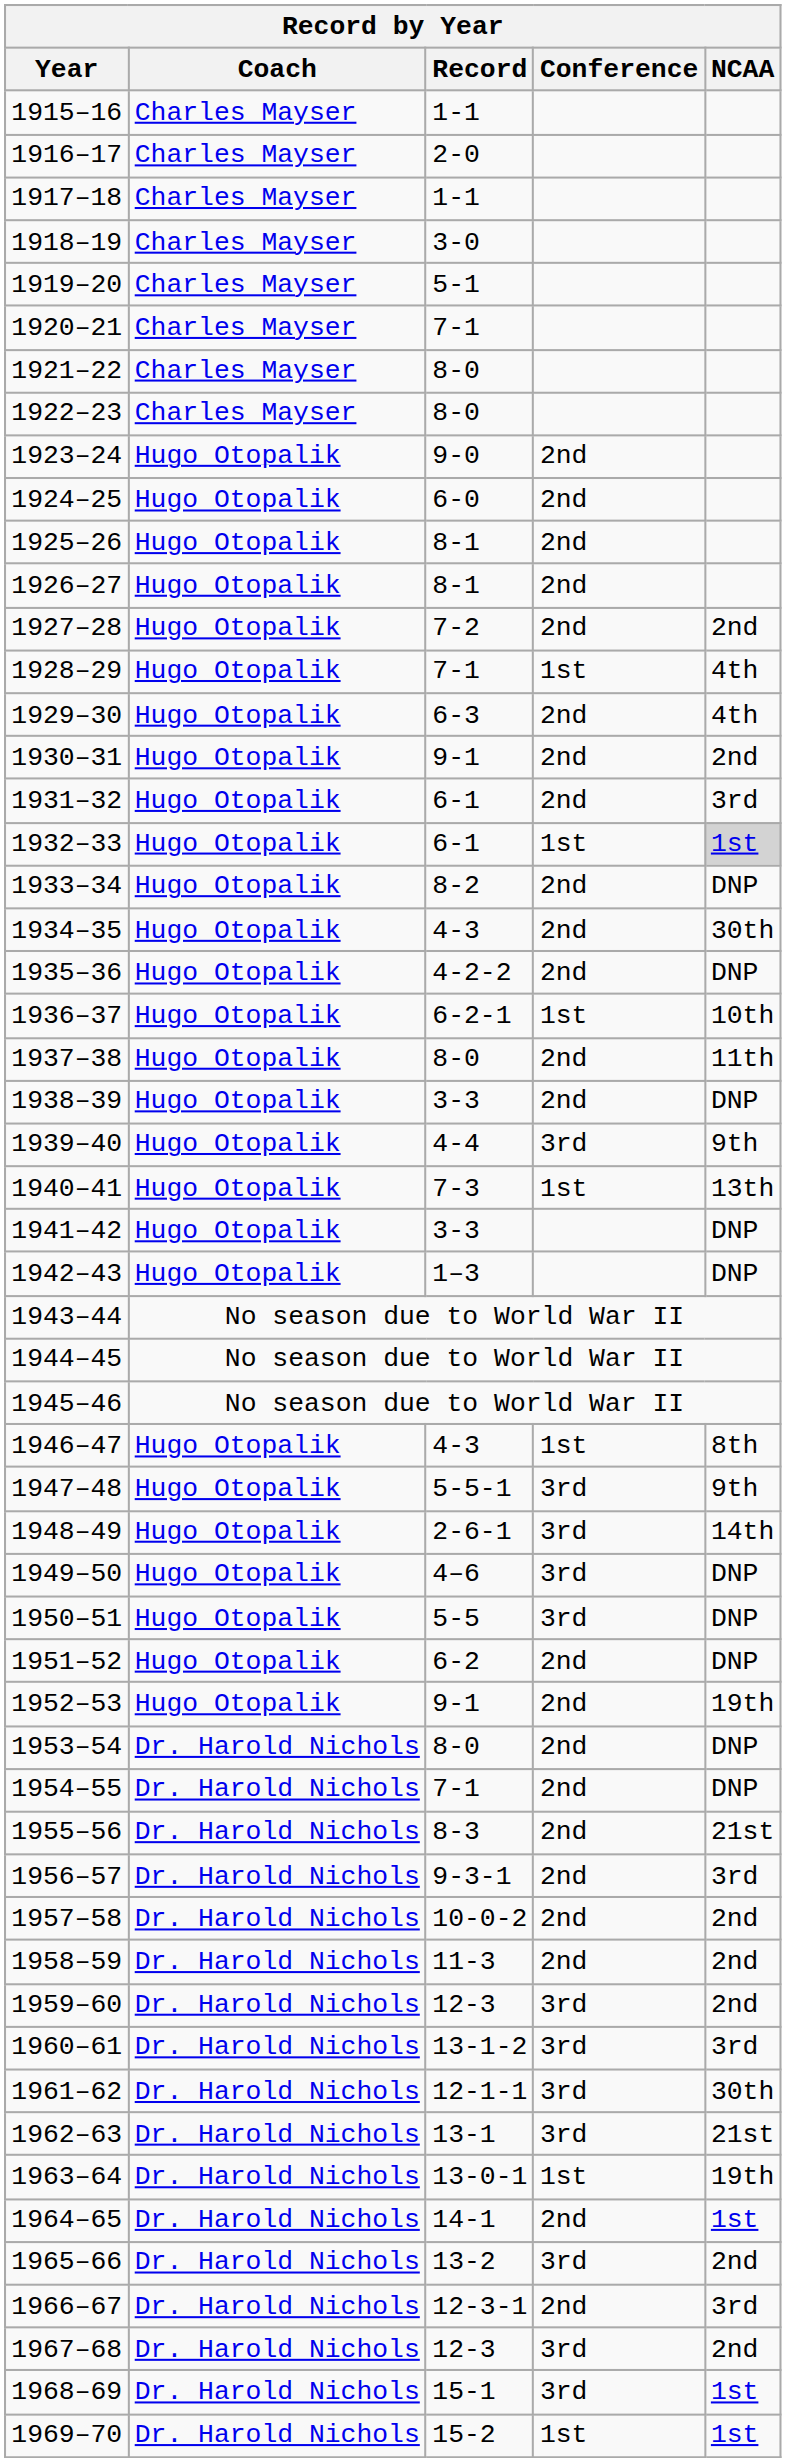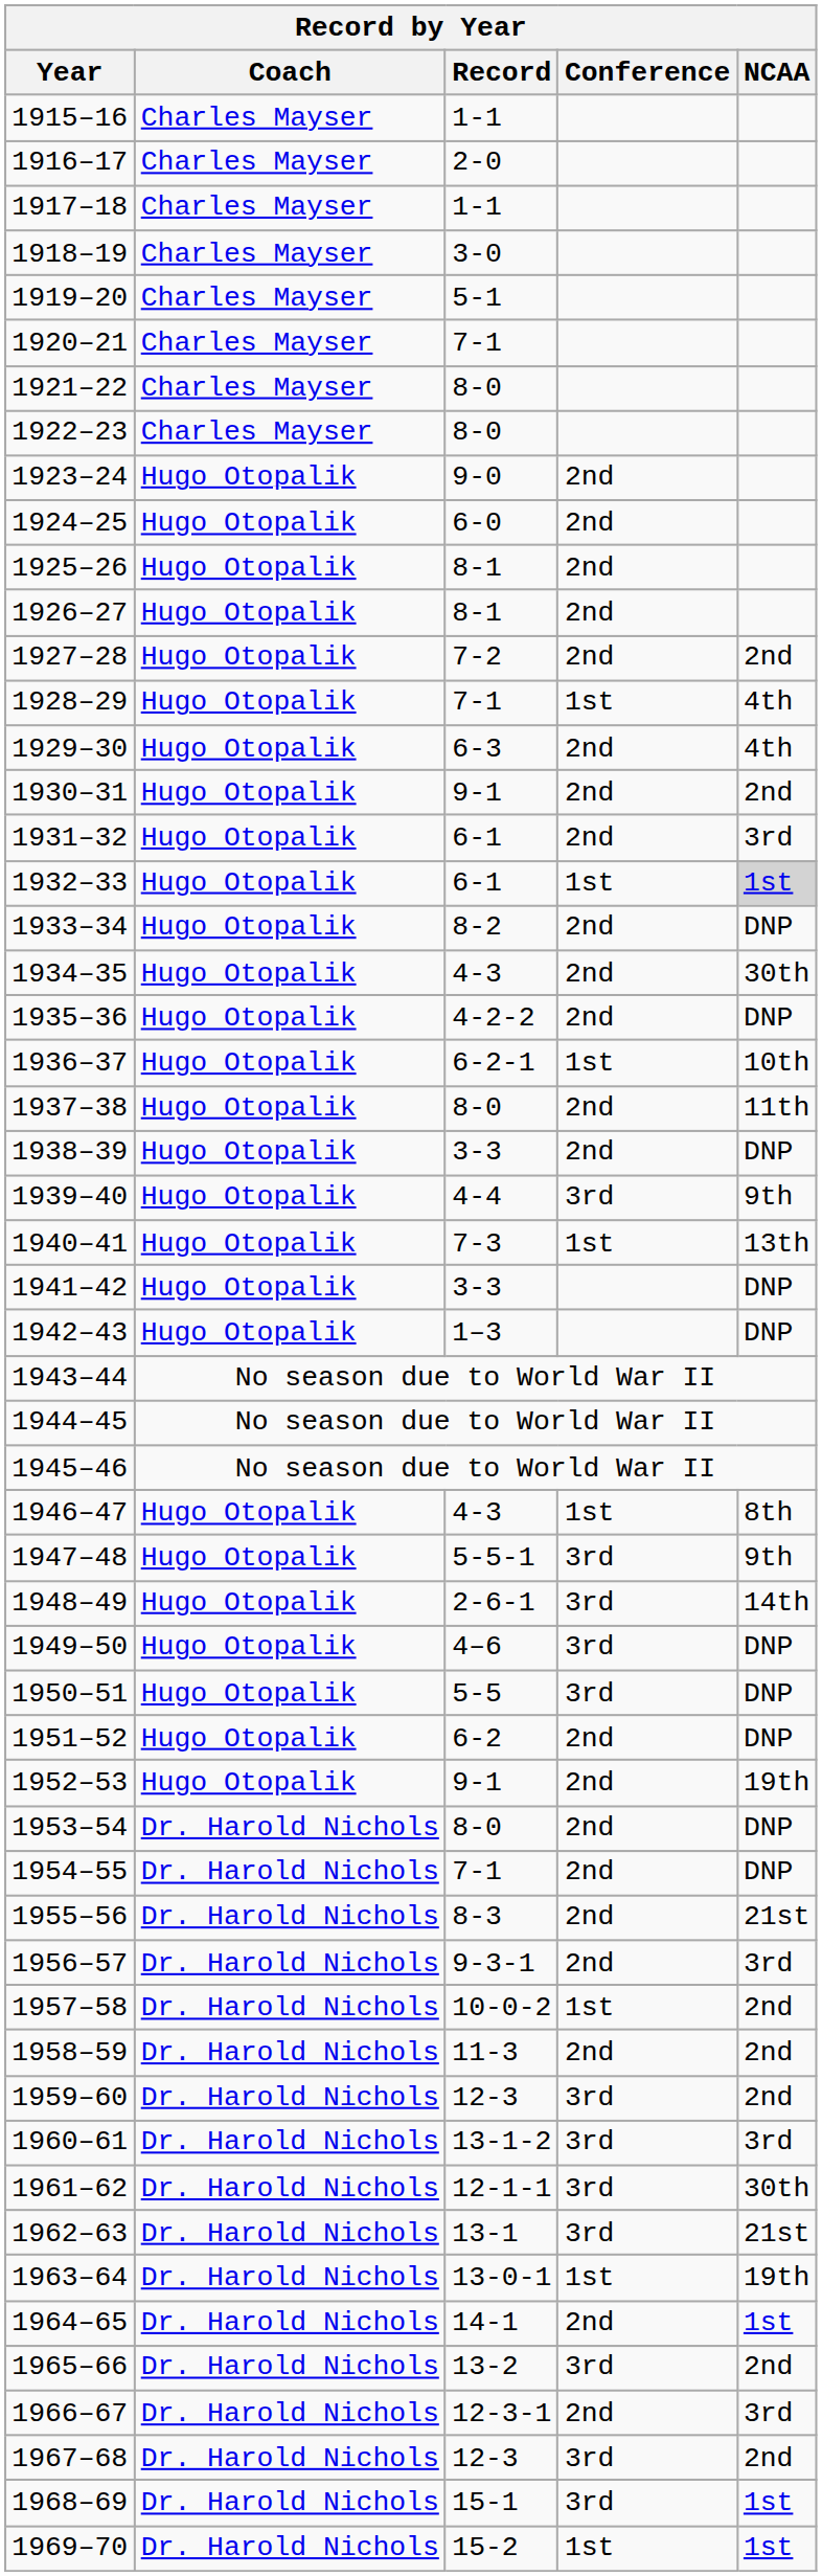1957–58 | Conference: 2nd -> 1st
